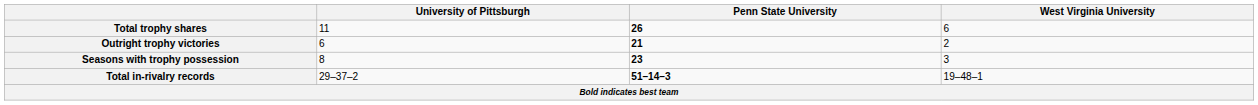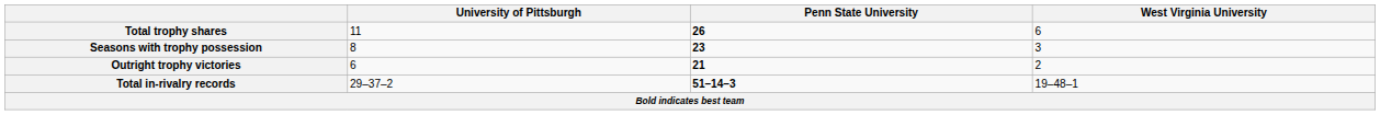rows swapped: Outright trophy victories <-> Seasons with trophy possession
